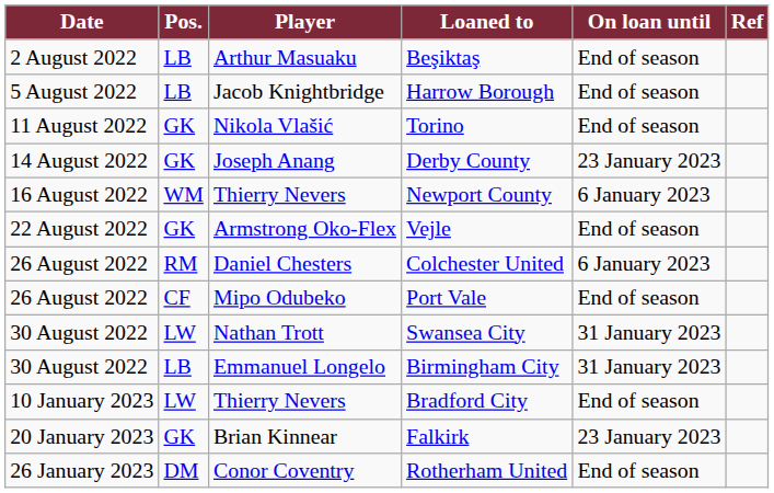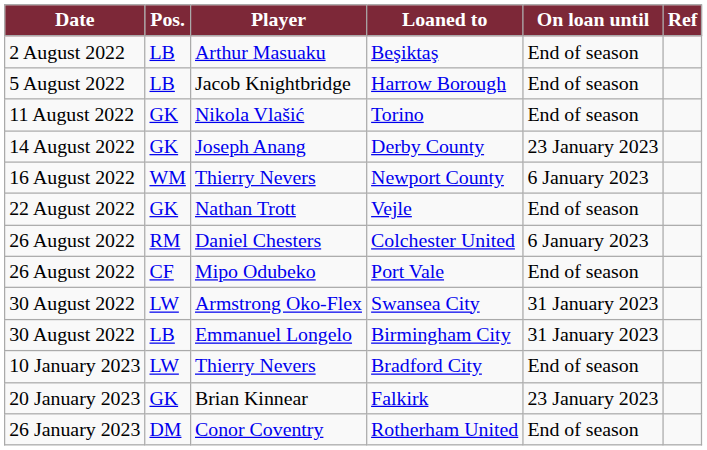Vejle | Player: Armstrong Oko-Flex -> Nathan Trott
Swansea City | Player: Nathan Trott -> Armstrong Oko-Flex
